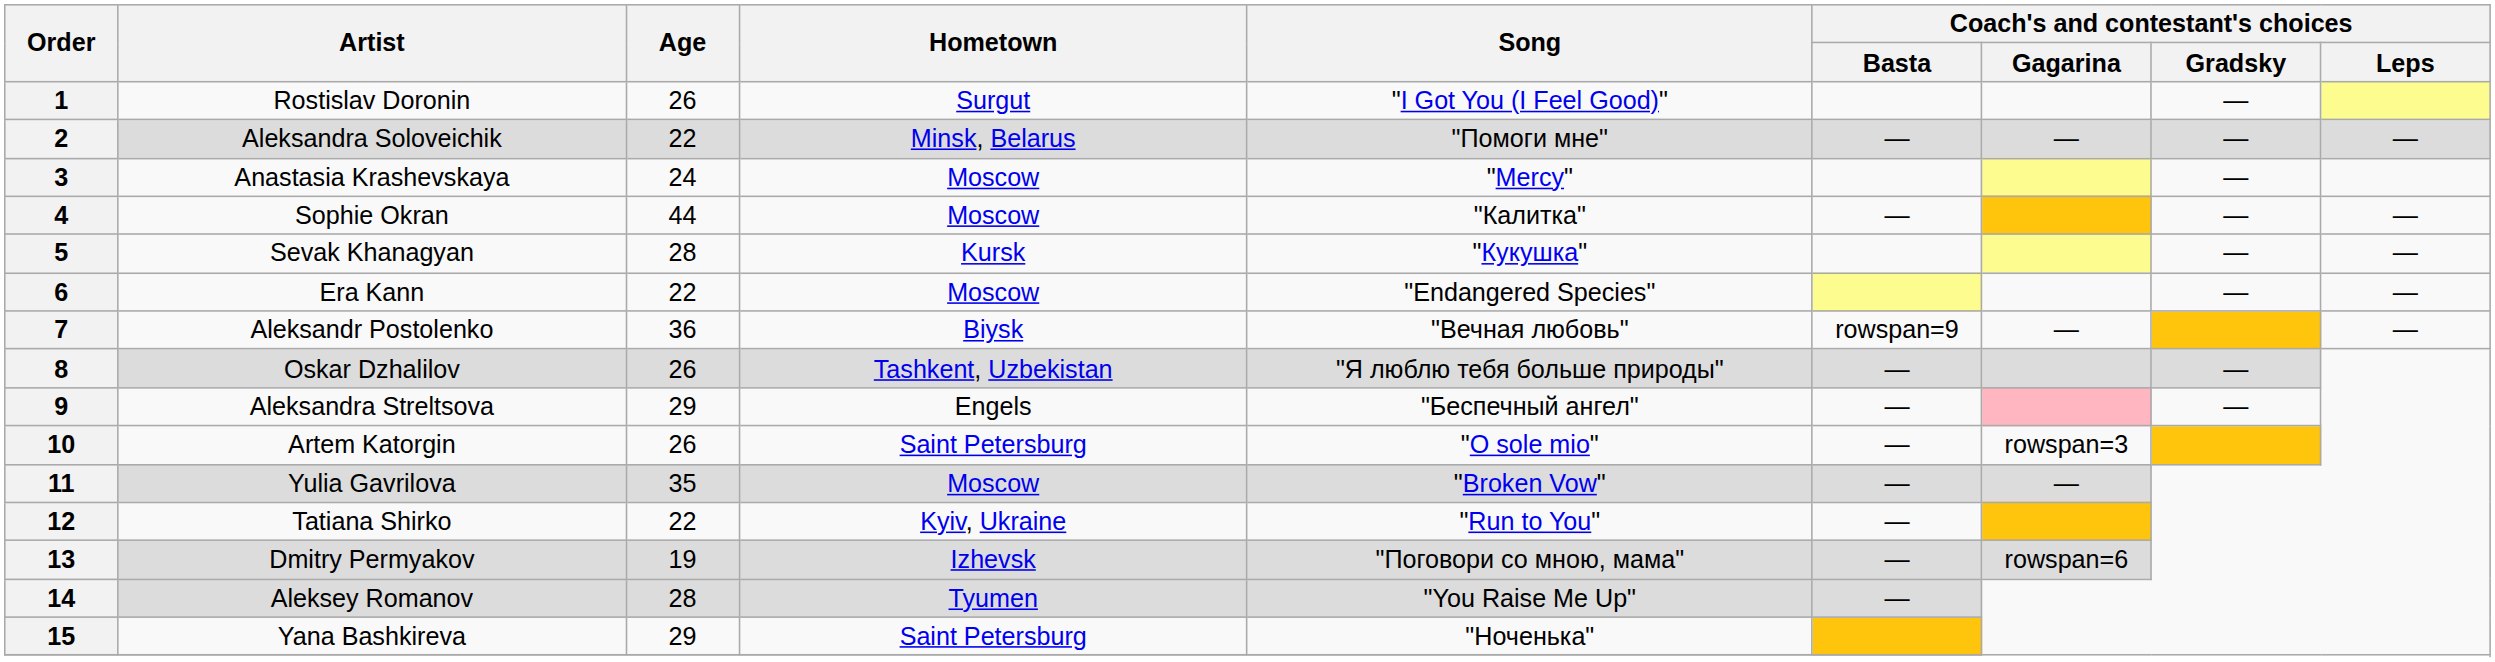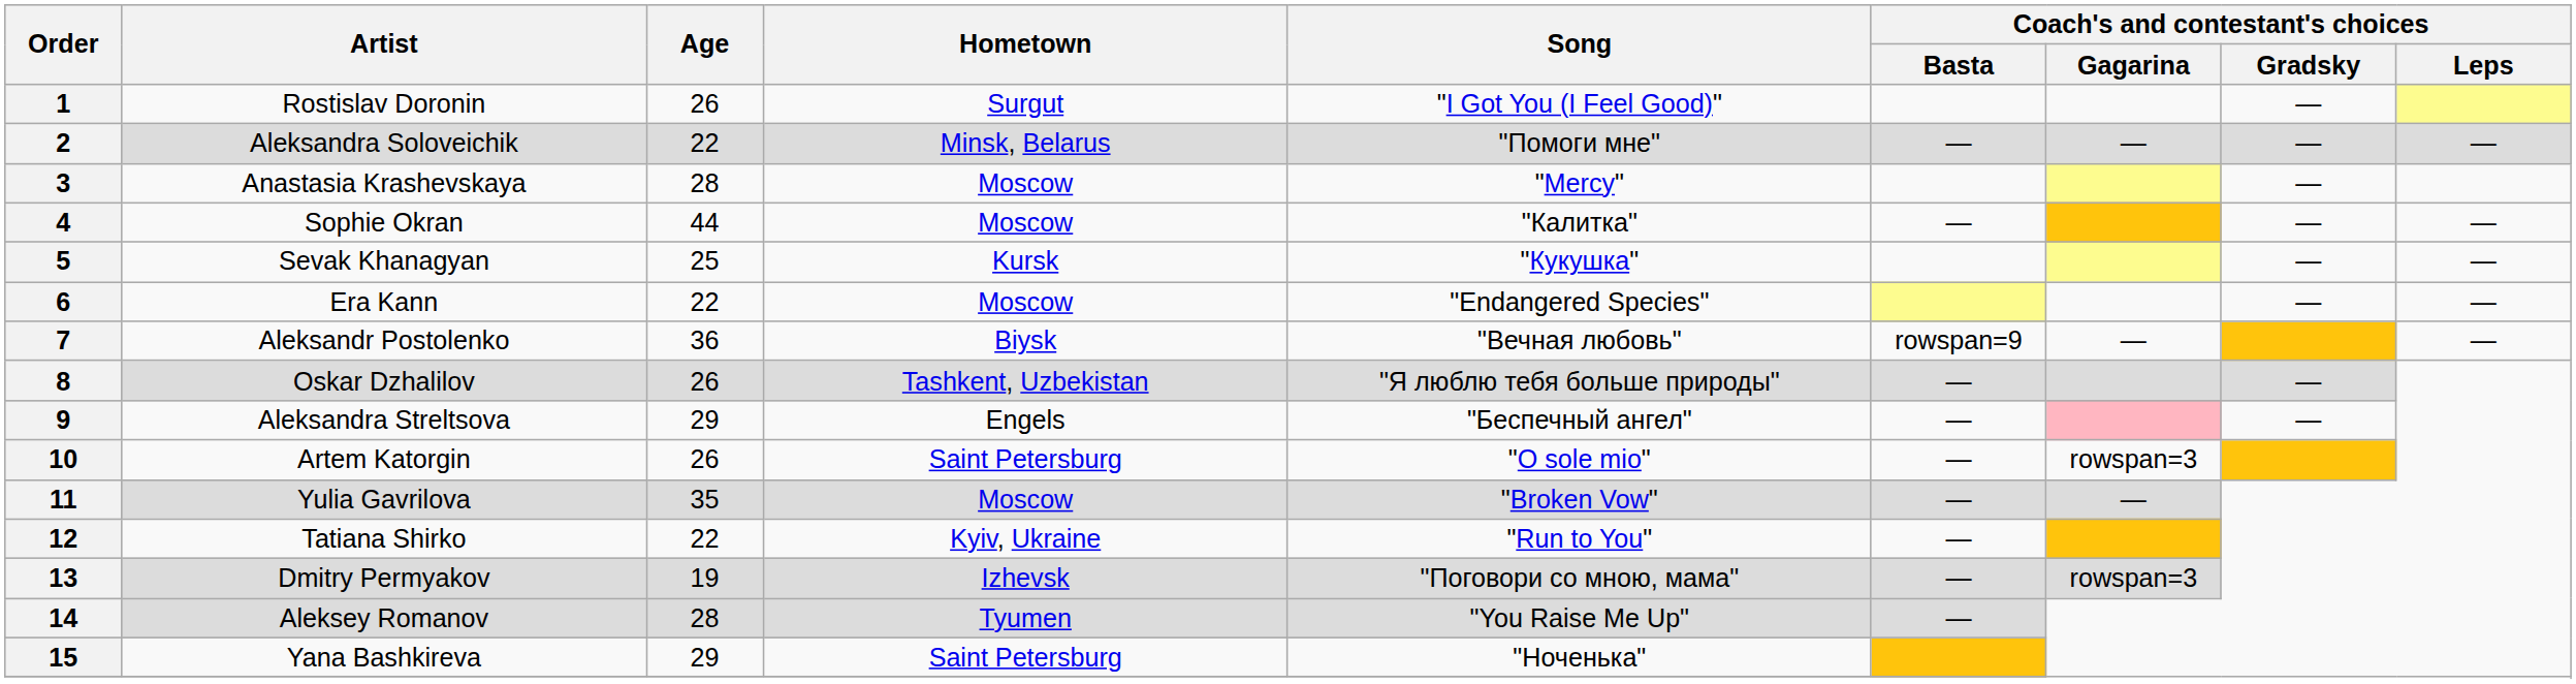3 | Age: 24 -> 28
5 | Age: 28 -> 25
13 | Coach's and contestant's choices / Gagarina: rowspan=6 -> rowspan=3
